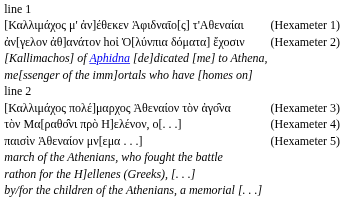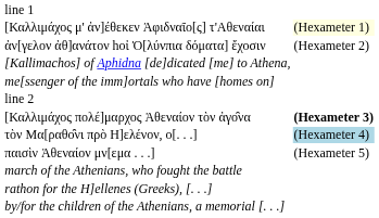[Καλλιμάχος μ' ἀν]έθεκεν Ἀφιδναῖο[ς] τ'Αθεναίαι | column 2: no background -> lightyellow background
[Καλλιμάχος πολέ]μαρχος Ἀθεναίον τὸν ἀγο̑να | column 2: normal -> bold
τὸν Μα[ραθο̑νι πρὸ H]ελένον, ο[. . .] | column 2: no background -> lightblue background
